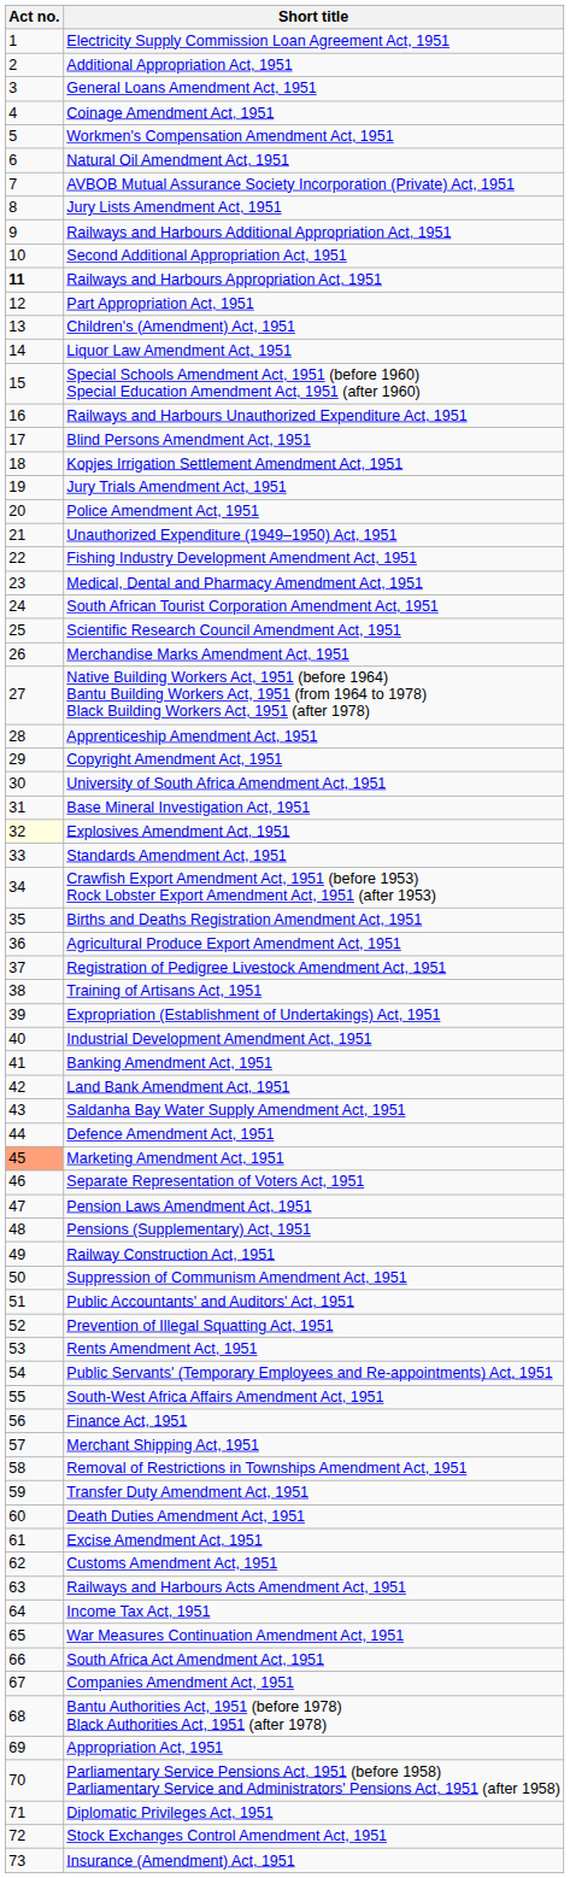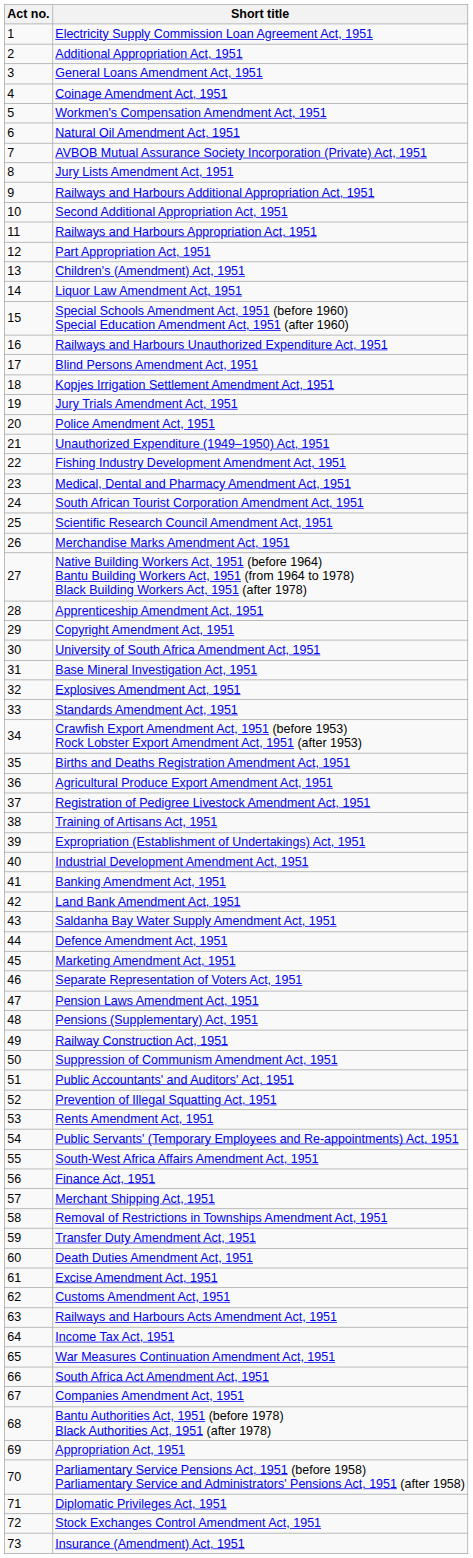Railways and Harbours Appropriation Act, 1951 | Act no.: bold -> normal
Explosives Amendment Act, 1951 | Act no.: lightyellow background -> no background
Marketing Amendment Act, 1951 | Act no.: lightsalmon background -> no background
